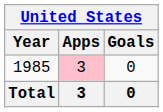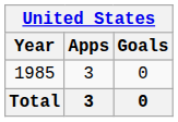1985 | Apps: pink background -> no background
